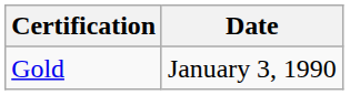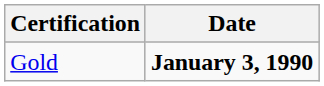Gold | Date: normal -> bold
